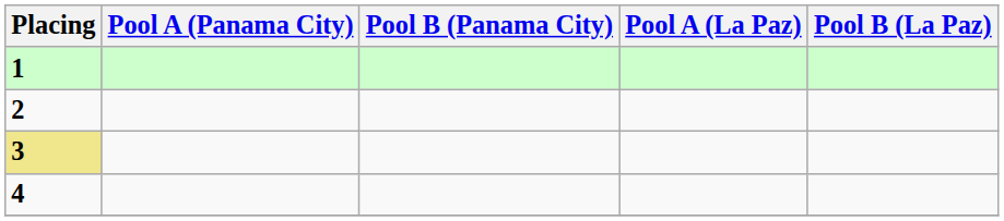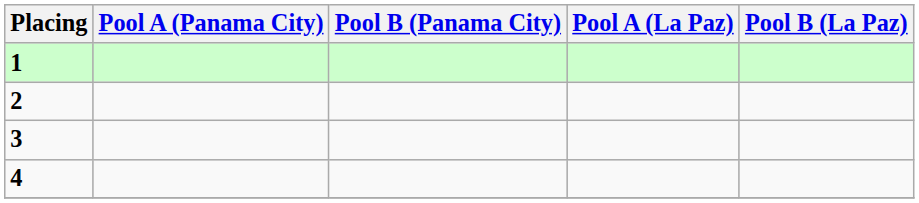3 | Placing: khaki background -> no background
